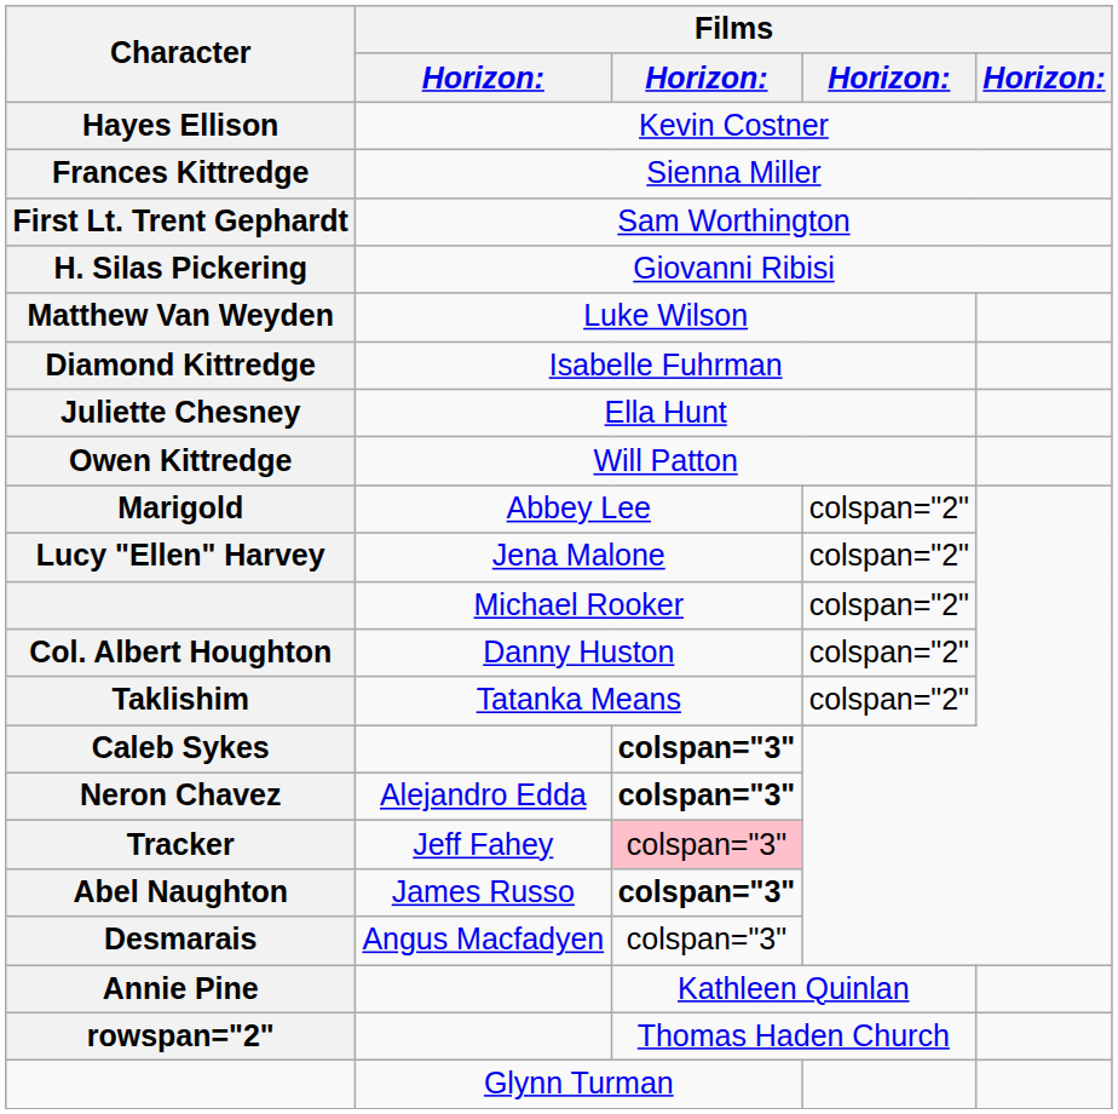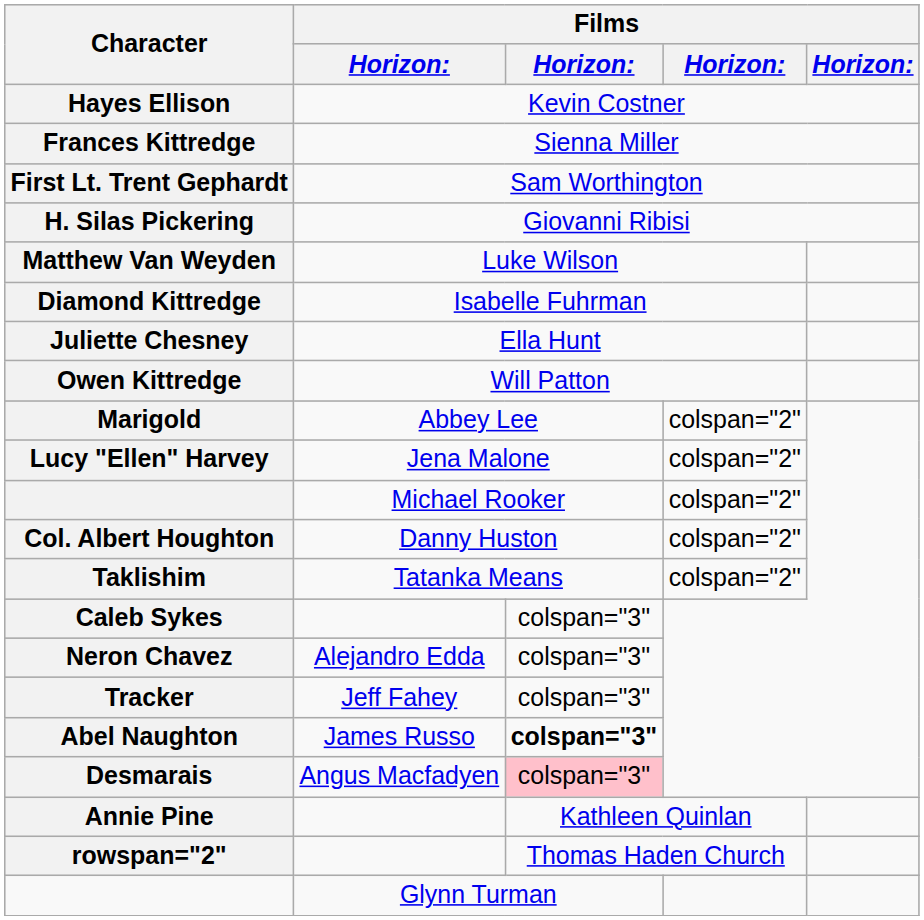Caleb Sykes | column 3: bold -> normal
Neron Chavez | column 3: bold -> normal
Tracker | column 3: pink background -> no background
Desmarais | column 3: no background -> pink background
